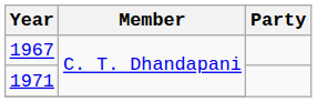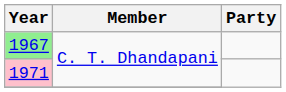1967 | Year: no background -> lightgreen background
1971 | Year: no background -> pink background
